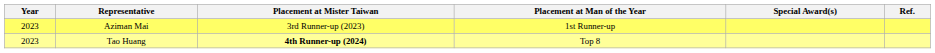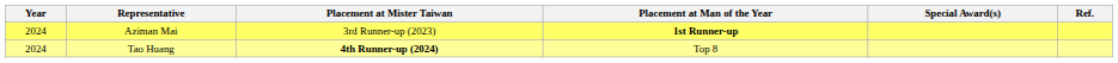Aziman Mai | Year: 2023 -> 2024
Aziman Mai | Placement at Man of the Year: normal -> bold
Tao Huang | Year: 2023 -> 2024
